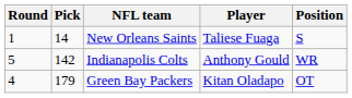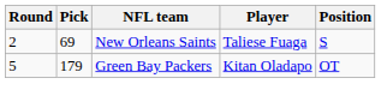New Orleans Saints | Round: 1 -> 2
New Orleans Saints | Pick: 14 -> 69
- row: 5 | 142 | Indianapolis Colts | Anthony Gould | WR
Green Bay Packers | Round: 4 -> 5
